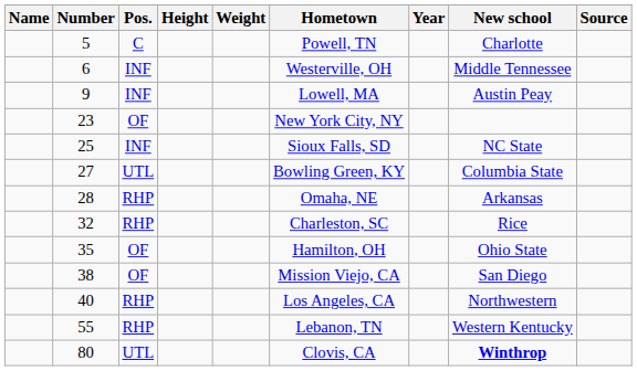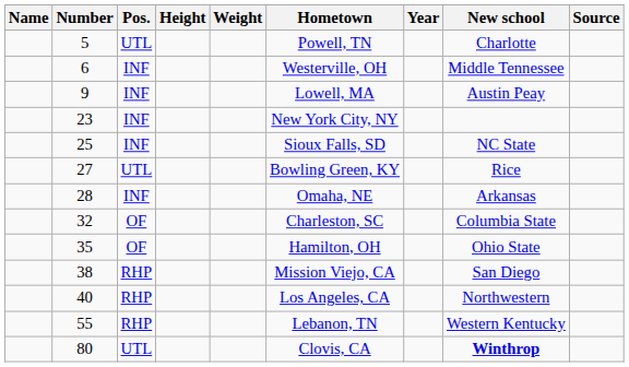5 | Pos.: C -> UTL
23 | Pos.: OF -> INF
27 | New school: Columbia State -> Rice
28 | Pos.: RHP -> INF
32 | Pos.: RHP -> OF
32 | New school: Rice -> Columbia State
38 | Pos.: OF -> RHP
